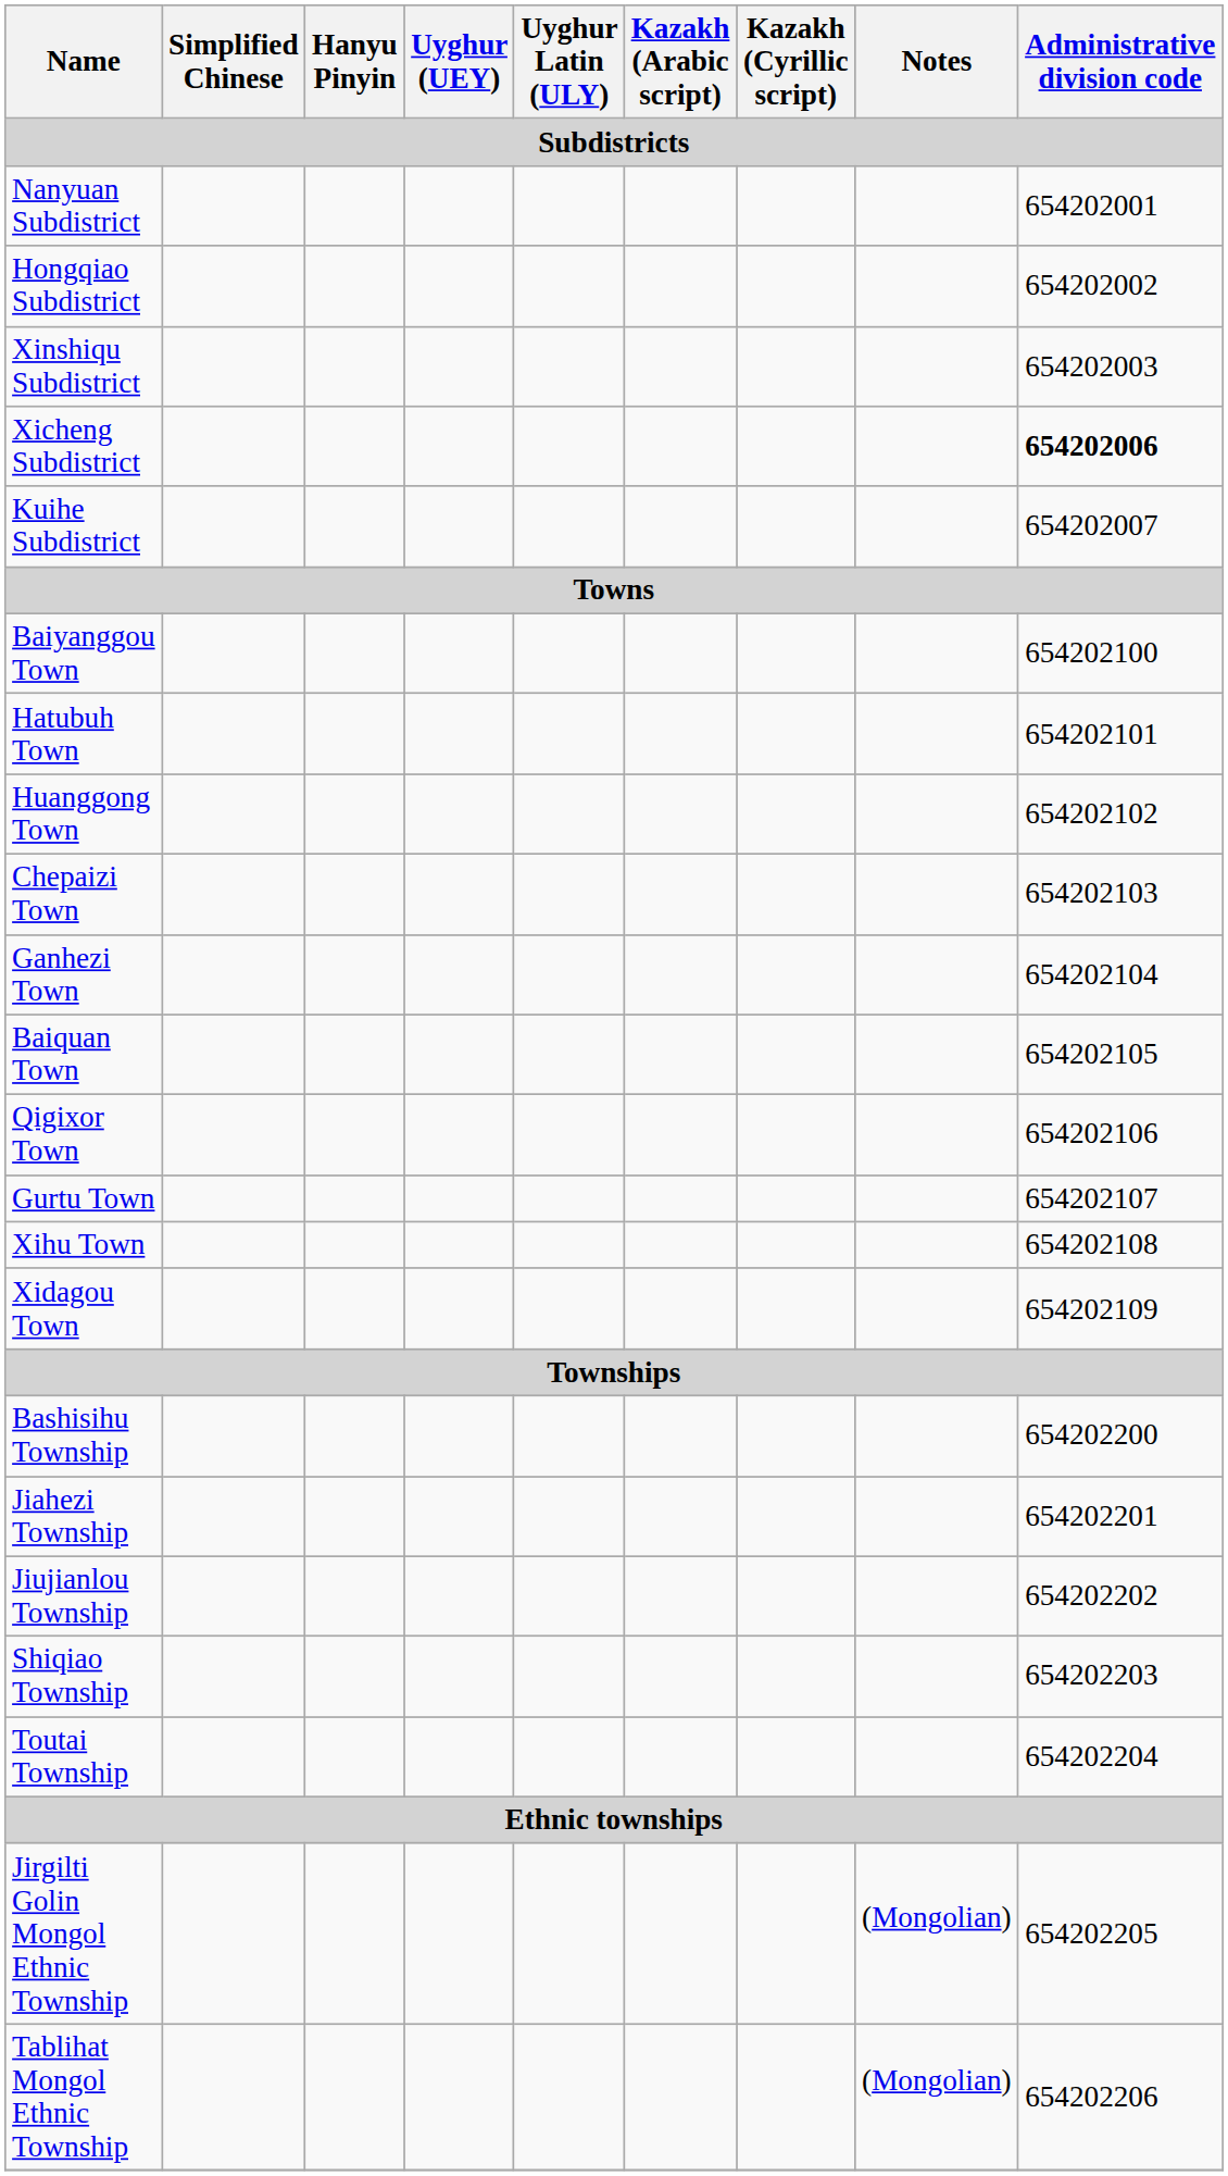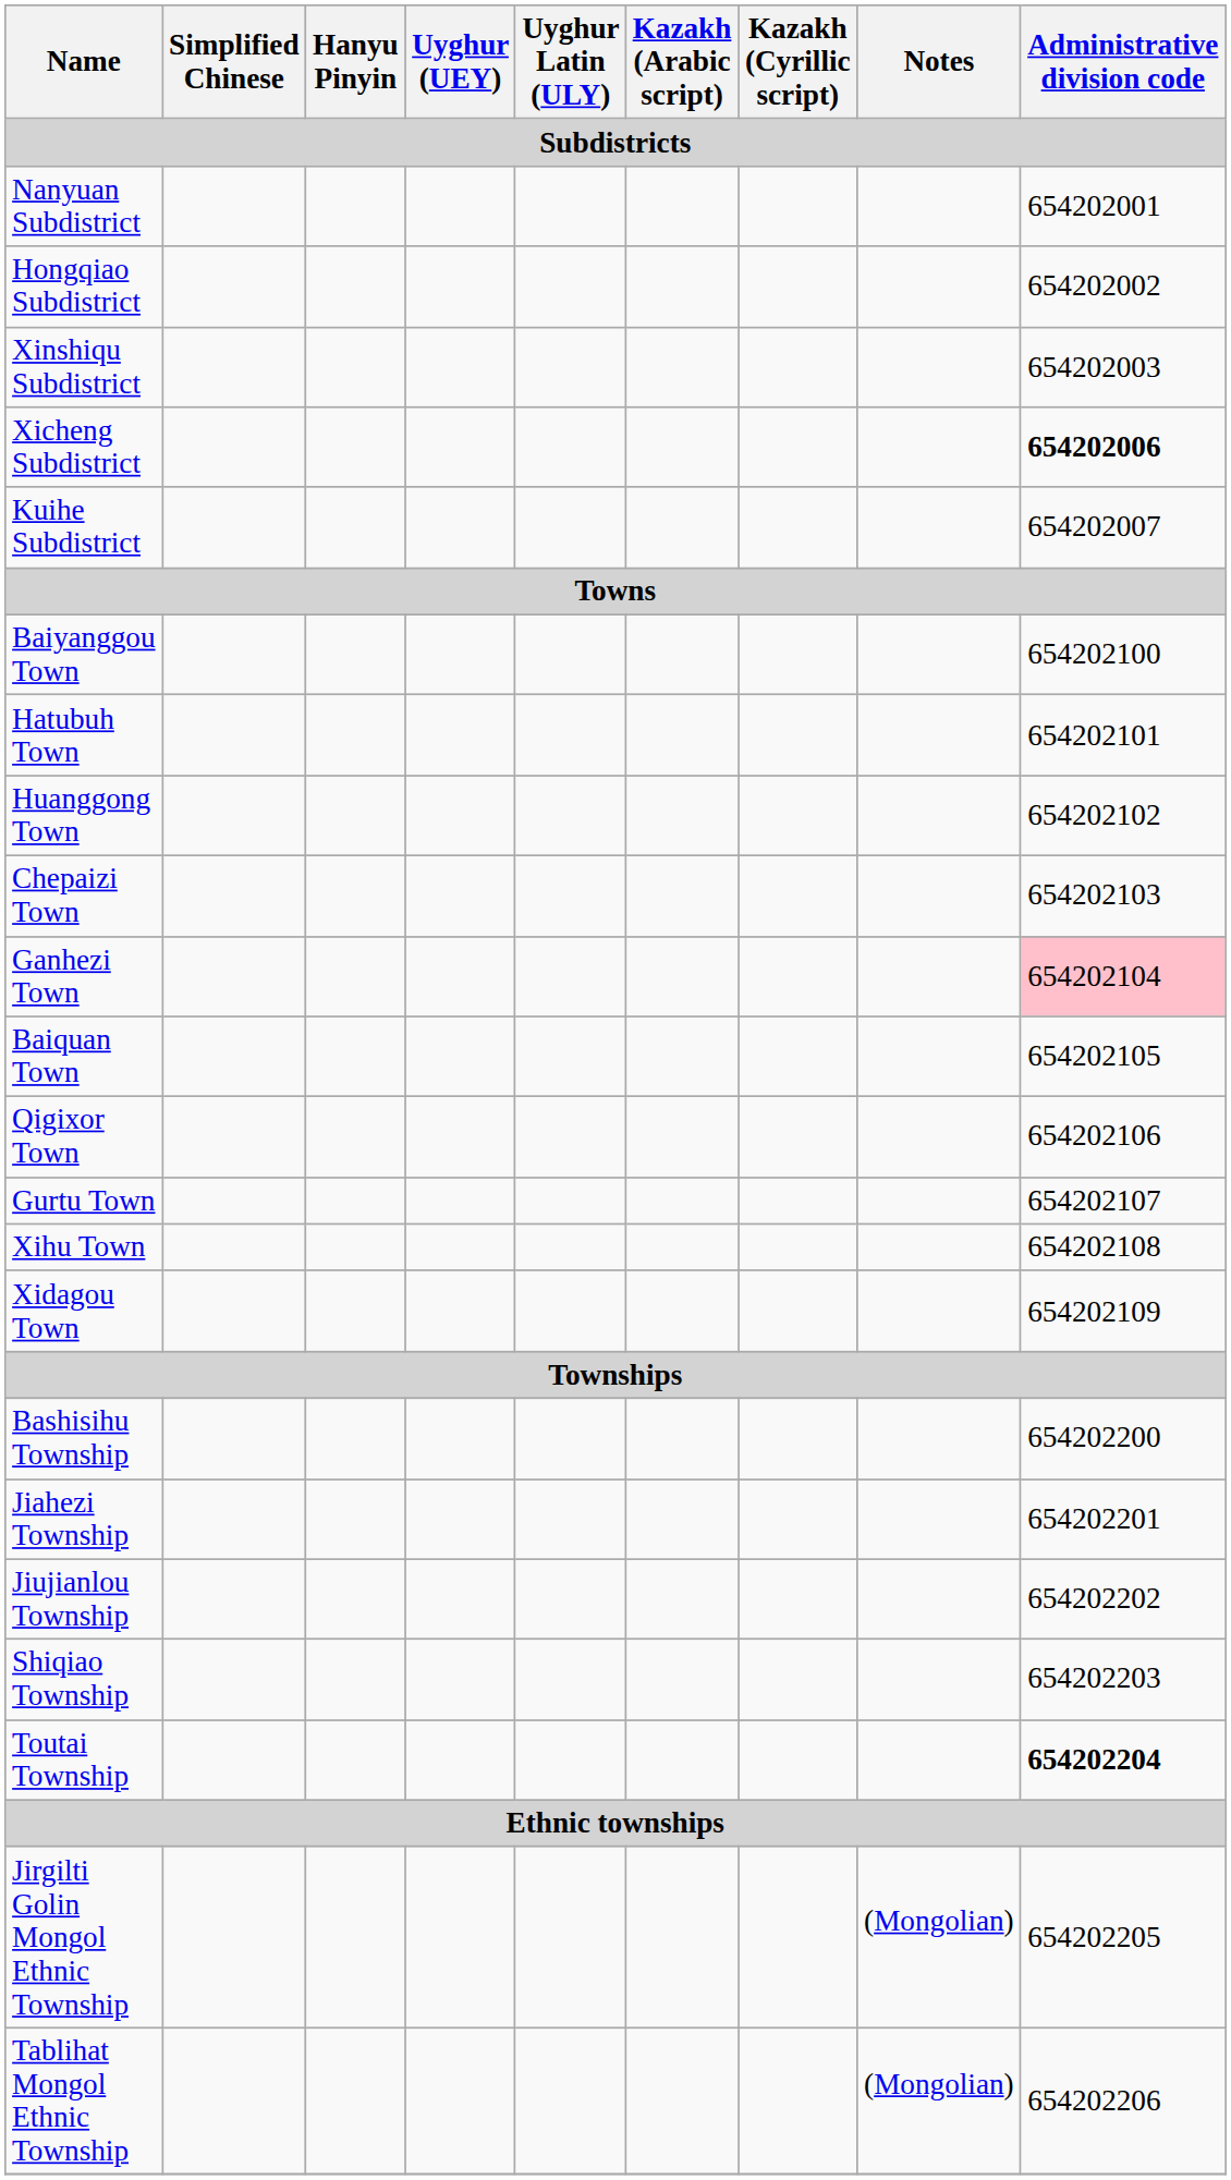Ganhezi Town | Administrative division code: no background -> pink background
Toutai Township | Administrative division code: normal -> bold
